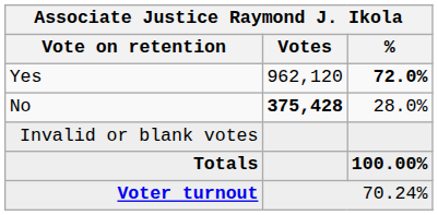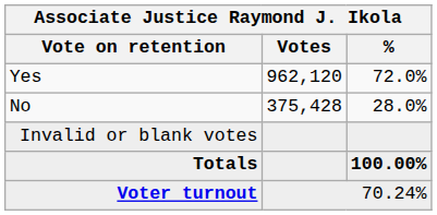Yes | %: bold -> normal
No | Votes: bold -> normal
